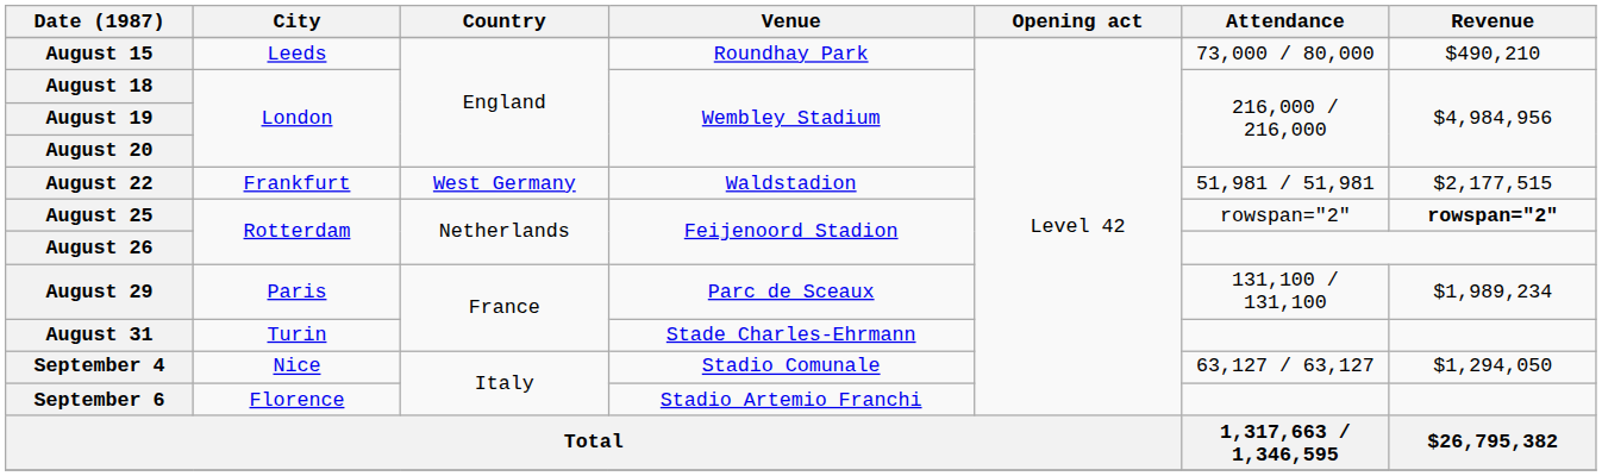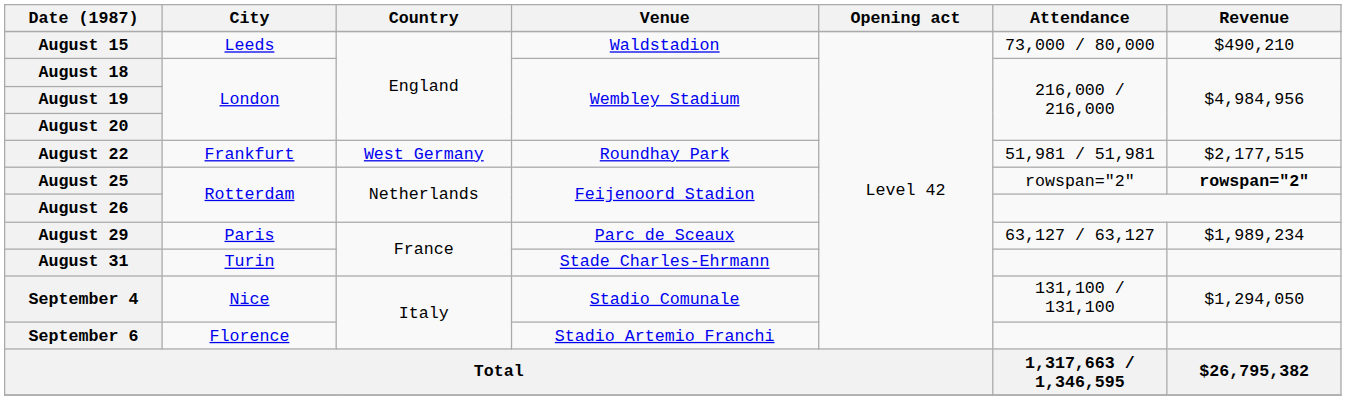August 15 | Venue: Roundhay Park -> Waldstadion
August 22 | Venue: Waldstadion -> Roundhay Park
August 29 | Attendance: 131,100 / 131,100 -> 63,127 / 63,127
September 4 | Attendance: 63,127 / 63,127 -> 131,100 / 131,100
